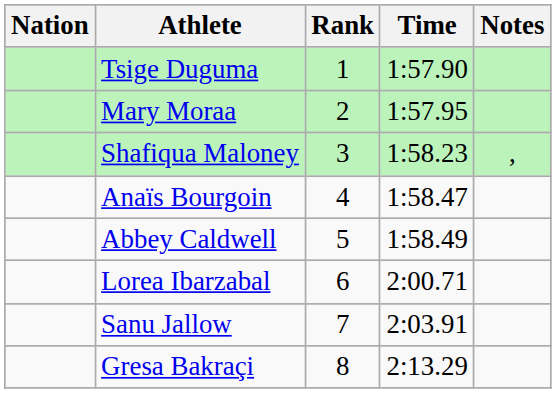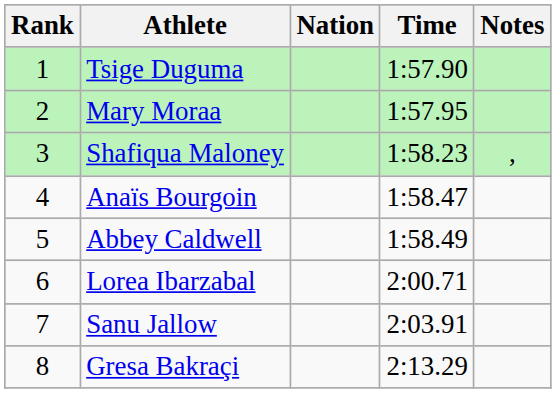columns swapped: Rank <-> Nation
